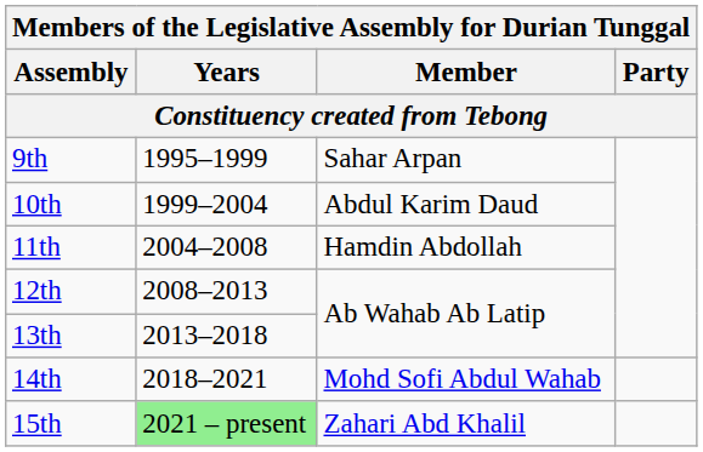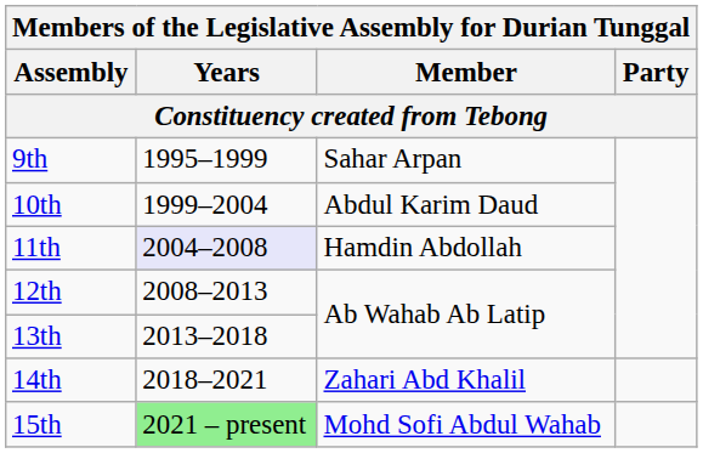11th | Years: no background -> lavender background
14th | Member: Mohd Sofi Abdul Wahab -> Zahari Abd Khalil
15th | Member: Zahari Abd Khalil -> Mohd Sofi Abdul Wahab
